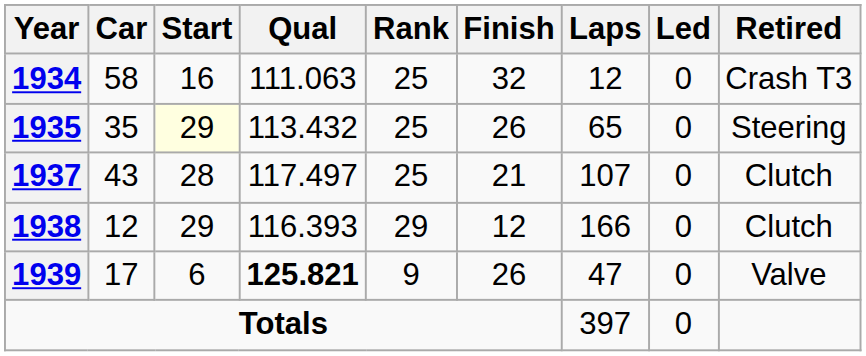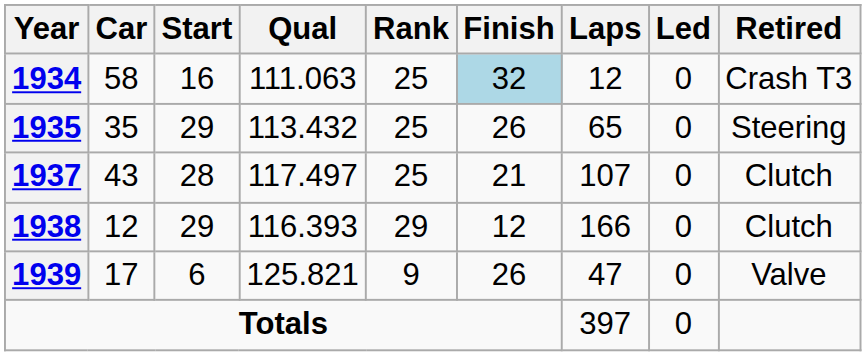1934 | Finish: no background -> lightblue background
1935 | Start: lightyellow background -> no background
1939 | Qual: bold -> normal
